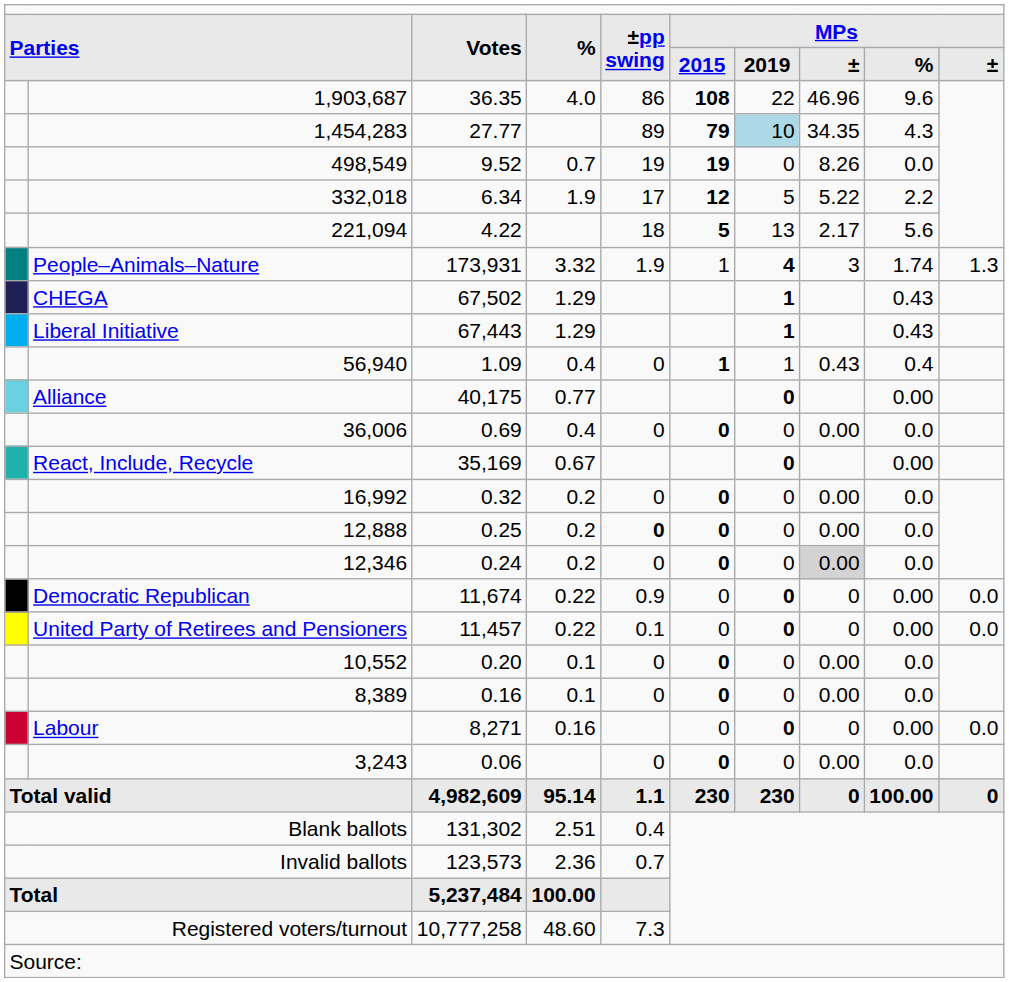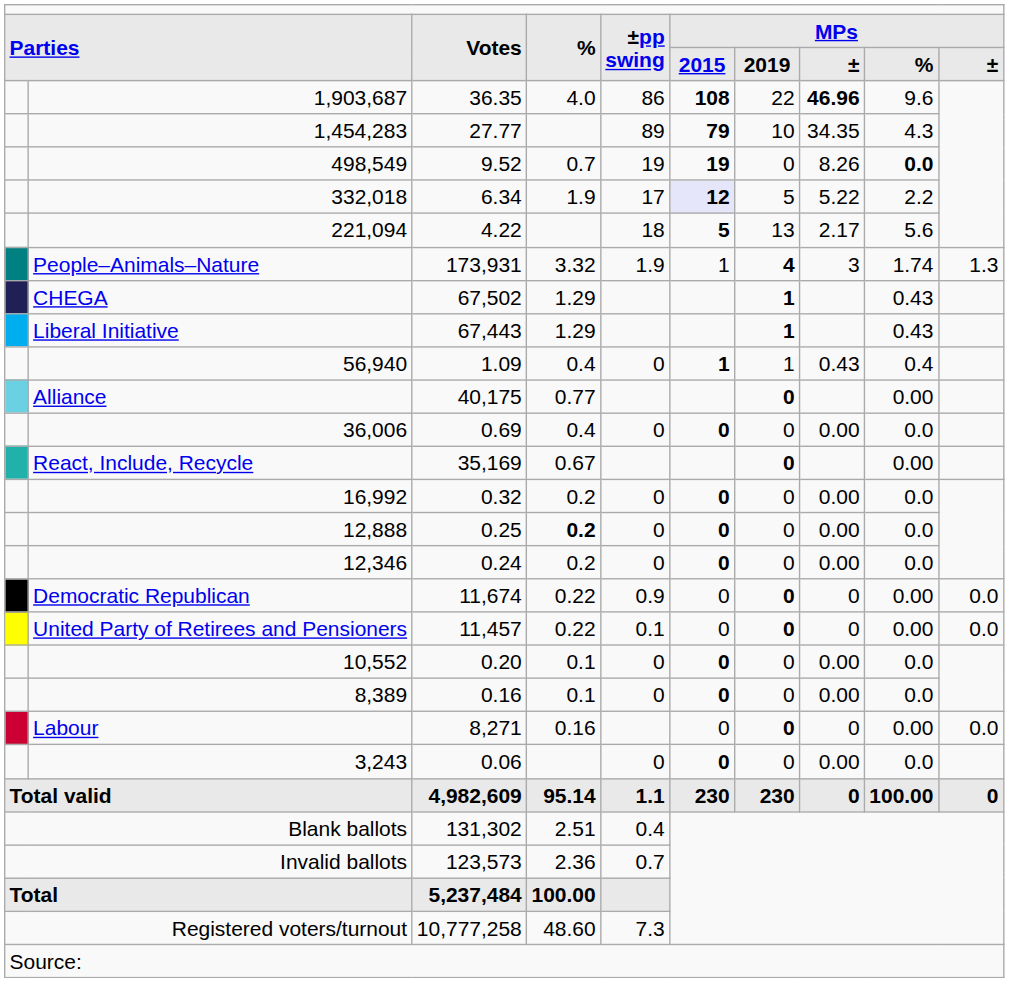1,903,687 | column 8: normal -> bold
1,454,283 | column 7: lightblue background -> no background
498,549 | column 9: normal -> bold
332,018 | column 6: no background -> lavender background
12,888 | column 4: normal -> bold
12,888 | column 5: bold -> normal
12,346 | column 8: lightgrey background -> no background
